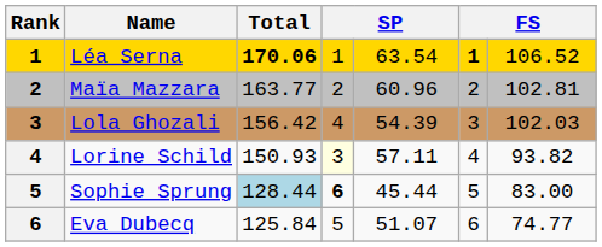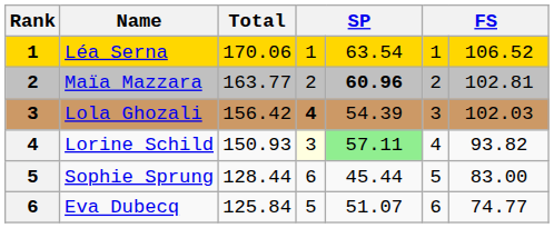Léa Serna | Total: bold -> normal
Léa Serna | column 6: bold -> normal
Maïa Mazzara | column 5: normal -> bold
Lola Ghozali | column 4: normal -> bold
Lorine Schild | column 5: no background -> lightgreen background
Sophie Sprung | Total: lightblue background -> no background
Sophie Sprung | column 4: bold -> normal
